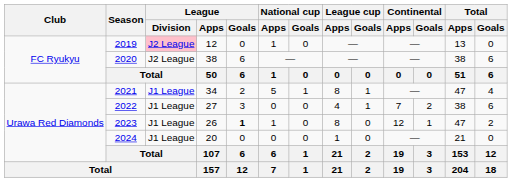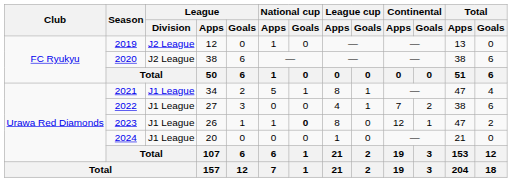2019 | League / Division: pink background -> no background
2023 | League / Goals: bold -> normal
2023 | National cup / Goals: normal -> bold
